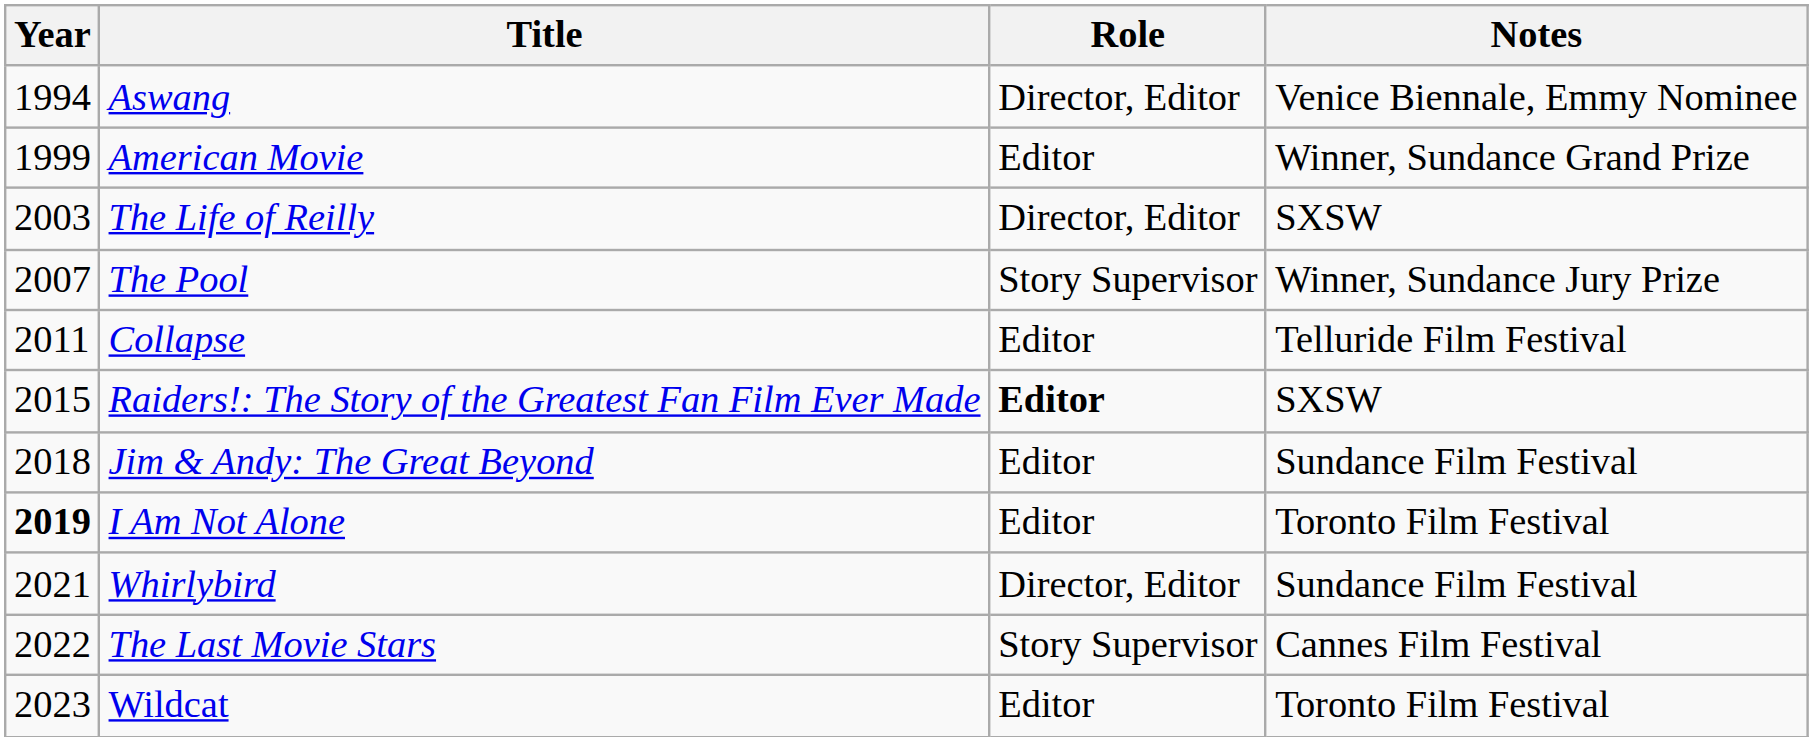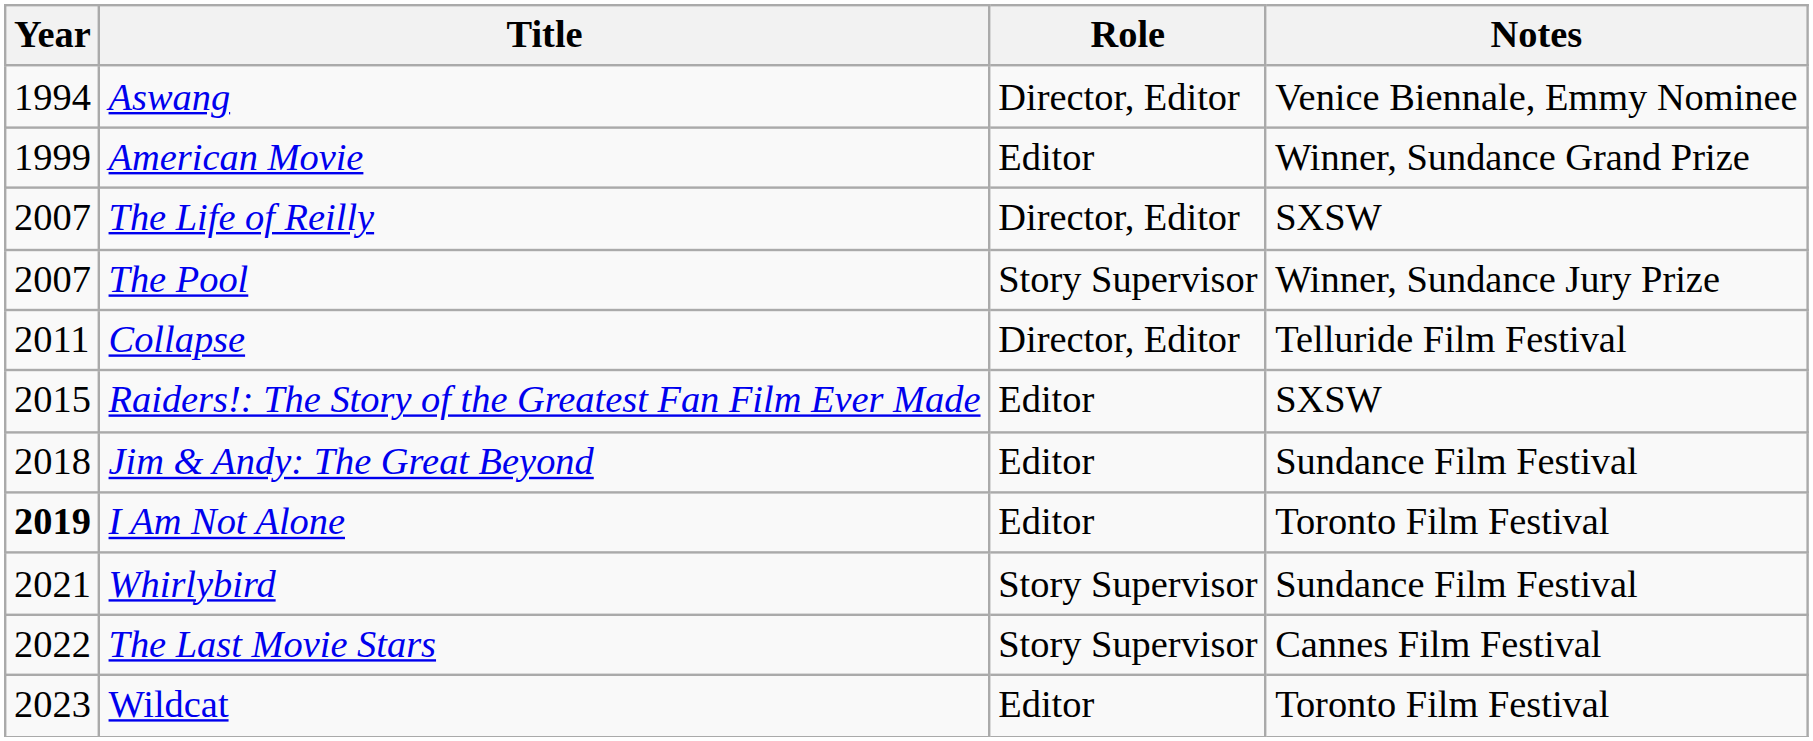The Life of Reilly | Year: 2003 -> 2007
Collapse | Role: Editor -> Director, Editor
Raiders!: The Story of the Greatest Fan Film Ever Made | Role: bold -> normal
Whirlybird | Role: Director, Editor -> Story Supervisor
